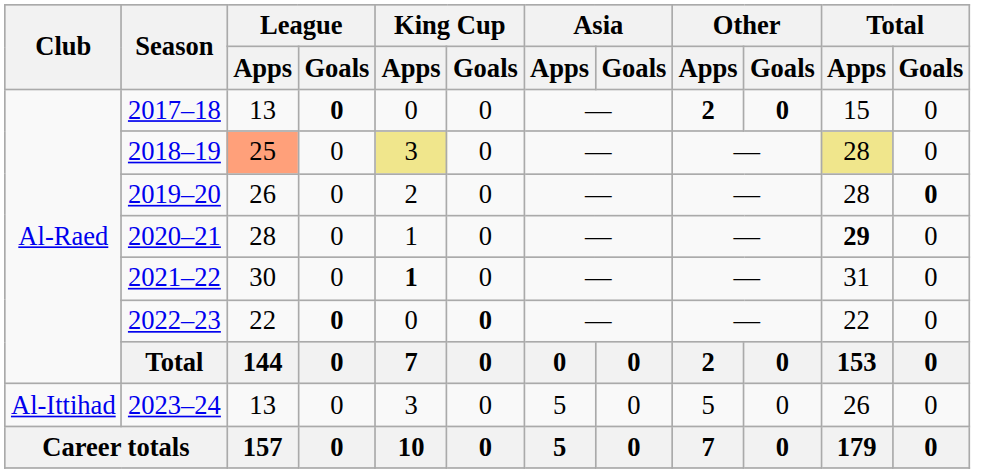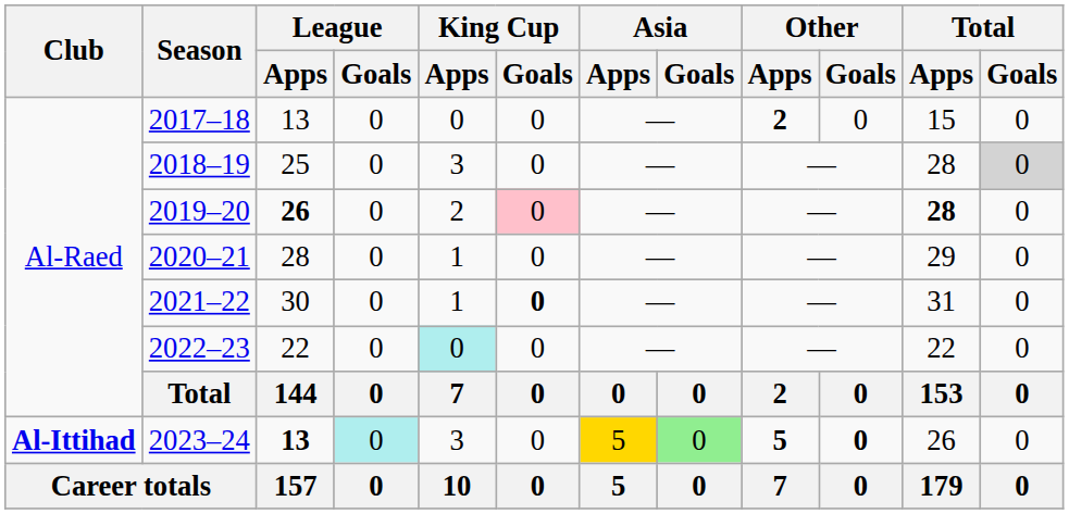2017–18 | League / Goals: bold -> normal
2017–18 | Other / Goals: bold -> normal
2018–19 | League / Apps: lightsalmon background -> no background
2018–19 | King Cup / Apps: khaki background -> no background
2018–19 | Total / Apps: khaki background -> no background
2018–19 | Total / Goals: no background -> lightgrey background
2019–20 | League / Apps: normal -> bold
2019–20 | King Cup / Goals: no background -> pink background
2019–20 | Total / Apps: normal -> bold
2019–20 | Total / Goals: bold -> normal
2020–21 | Total / Apps: bold -> normal
2021–22 | King Cup / Apps: bold -> normal
2021–22 | King Cup / Goals: normal -> bold
2022–23 | League / Goals: bold -> normal
2022–23 | King Cup / Apps: no background -> paleturquoise background
2022–23 | King Cup / Goals: bold -> normal
2023–24 | Club: normal -> bold
2023–24 | League / Apps: normal -> bold
2023–24 | League / Goals: no background -> paleturquoise background
2023–24 | Asia / Apps: no background -> gold background
2023–24 | Asia / Goals: no background -> lightgreen background
2023–24 | Other / Apps: normal -> bold
2023–24 | Other / Goals: normal -> bold
